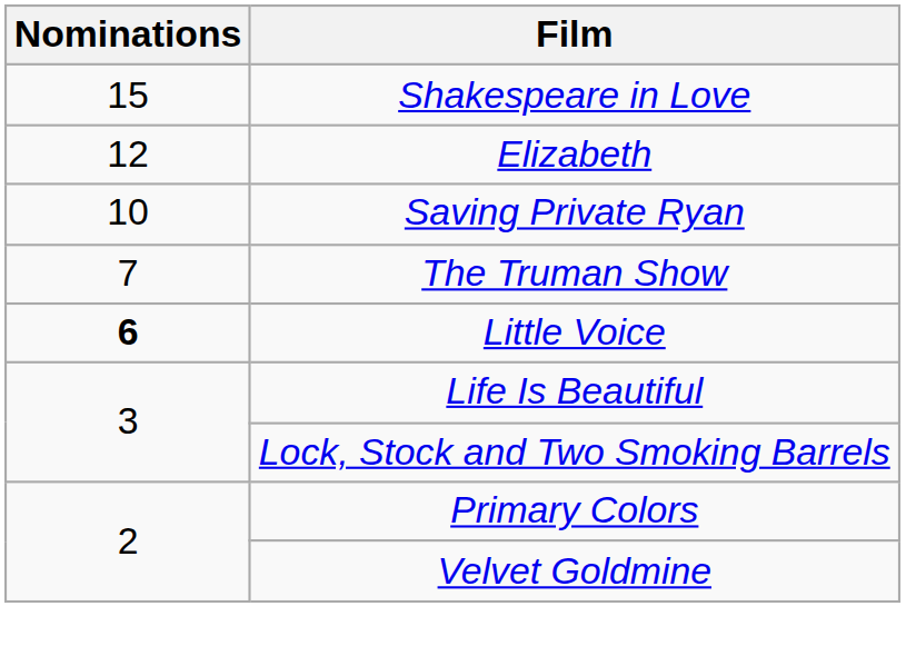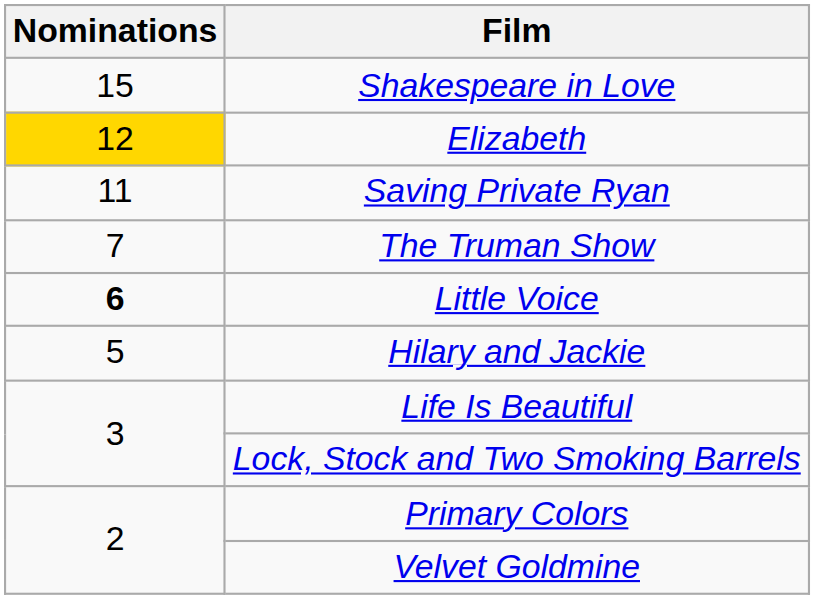Elizabeth | Nominations: no background -> gold background
Saving Private Ryan | Nominations: 10 -> 11
+ row: 5 | Hilary and Jackie
